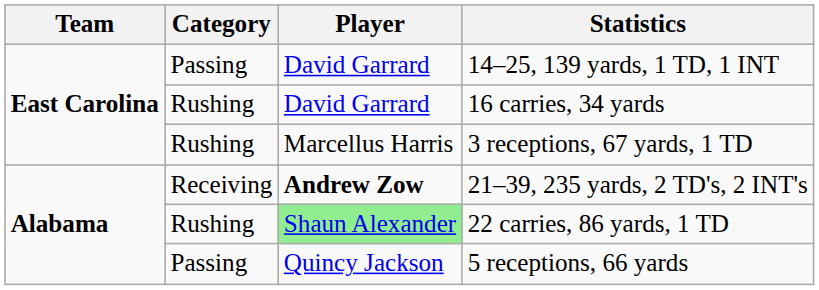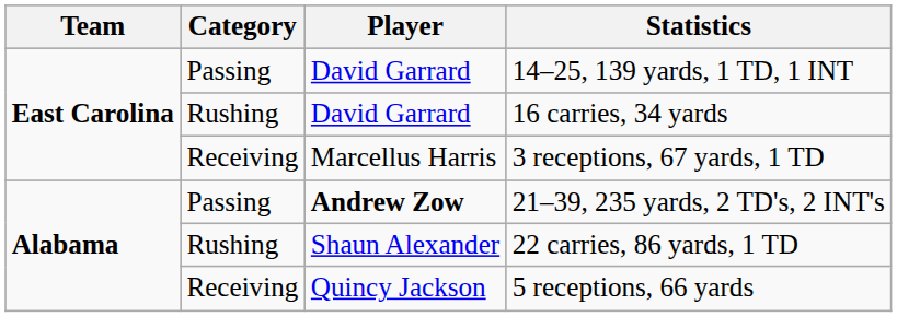3 receptions, 67 yards, 1 TD | Category: Rushing -> Receiving
21–39, 235 yards, 2 TD's, 2 INT's | Category: Receiving -> Passing
22 carries, 86 yards, 1 TD | Player: lightgreen background -> no background
5 receptions, 66 yards | Category: Passing -> Receiving
